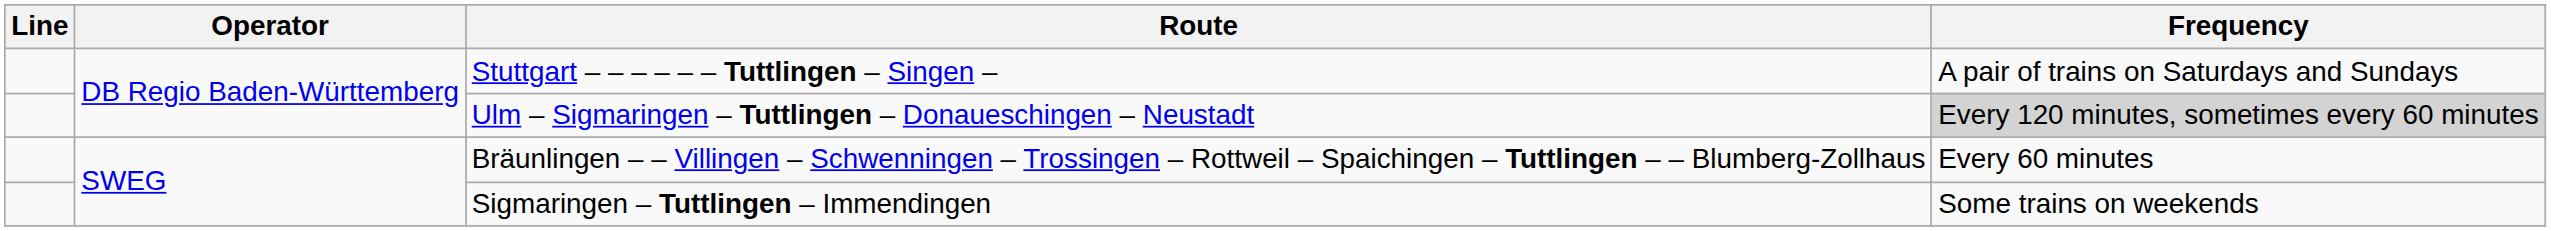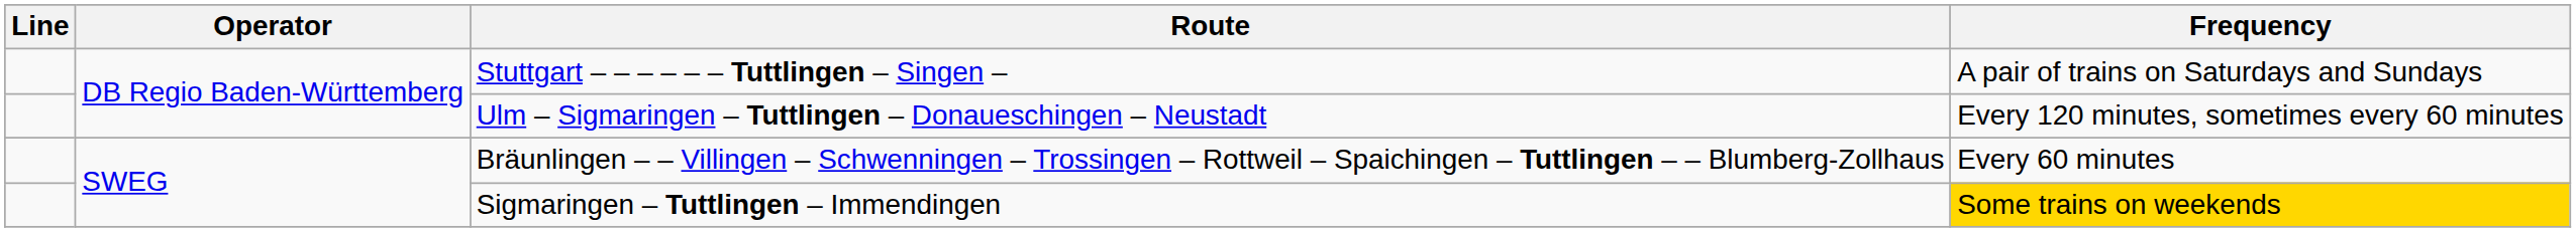Ulm – Sigmaringen – Tuttlingen – Donaueschingen – Neustadt | Frequency: lightgrey background -> no background
Sigmaringen – Tuttlingen – Immendingen | Frequency: no background -> gold background
